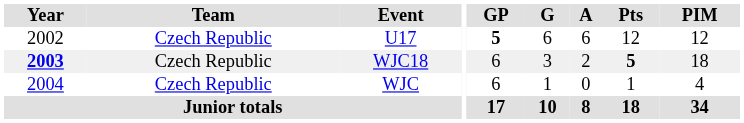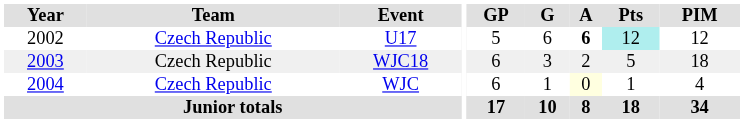U17 | GP: bold -> normal
U17 | A: normal -> bold
U17 | Pts: no background -> paleturquoise background
WJC18 | Year: bold -> normal
WJC18 | Pts: bold -> normal
WJC | A: no background -> lightyellow background
